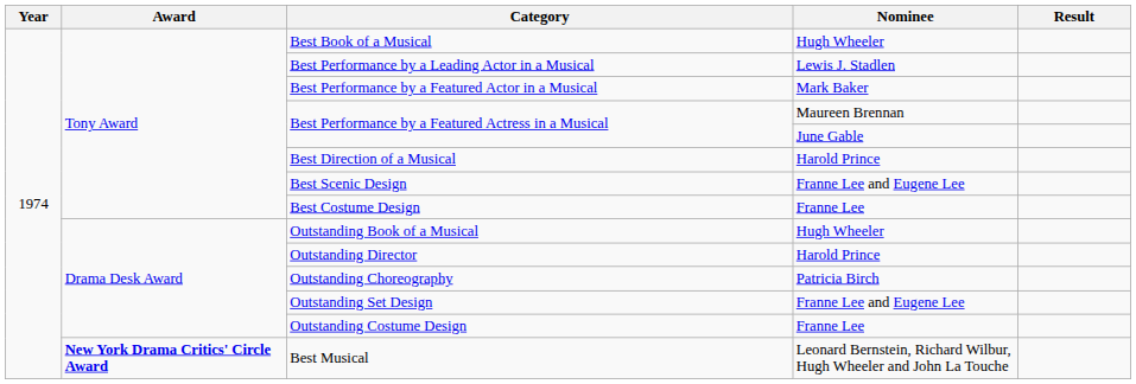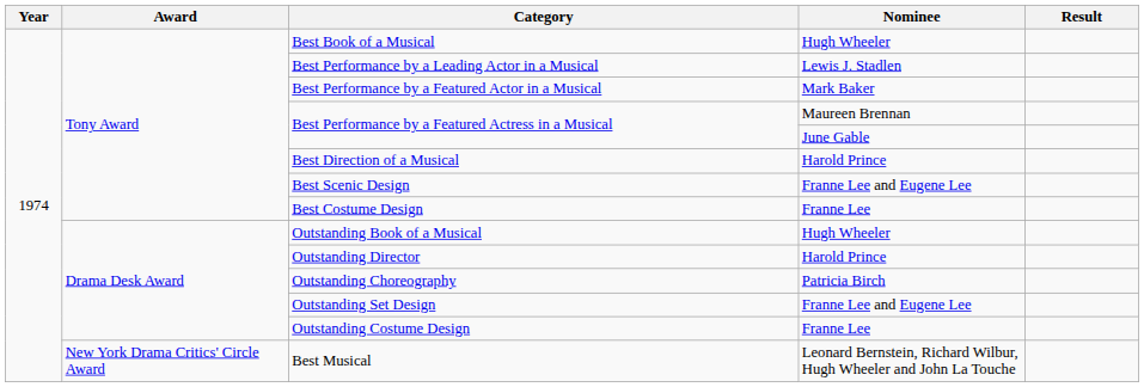Best Musical | Award: bold -> normal
